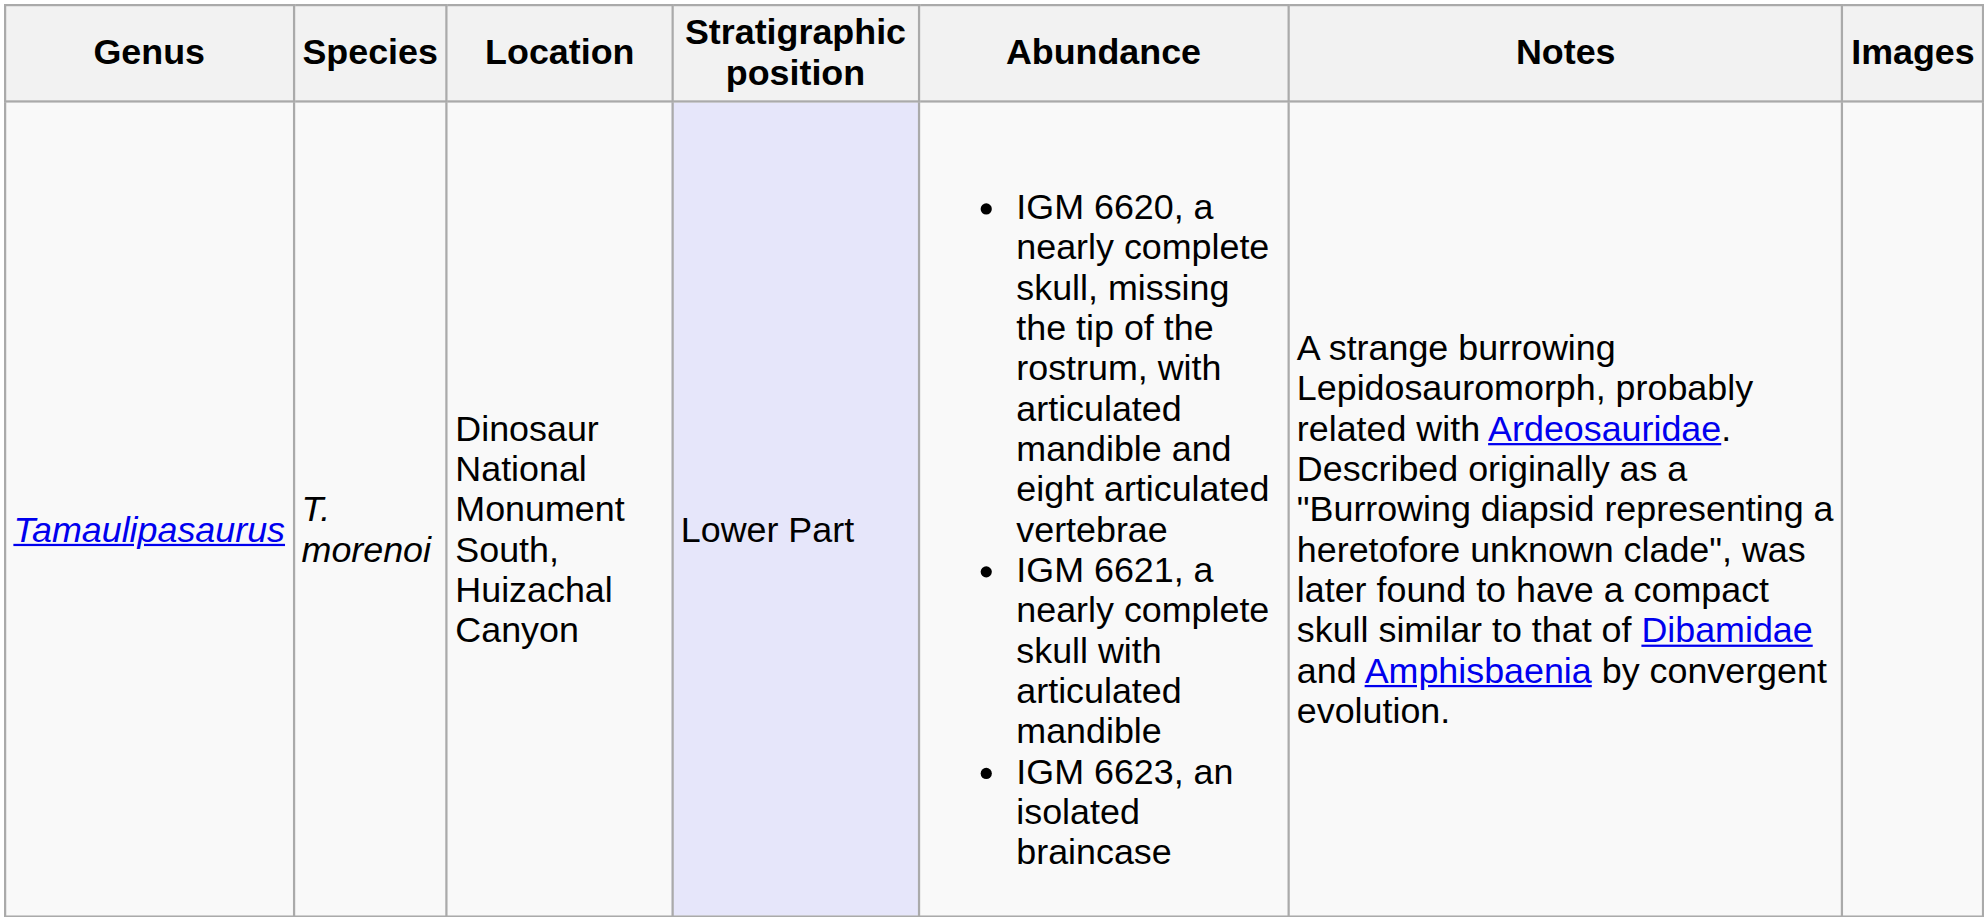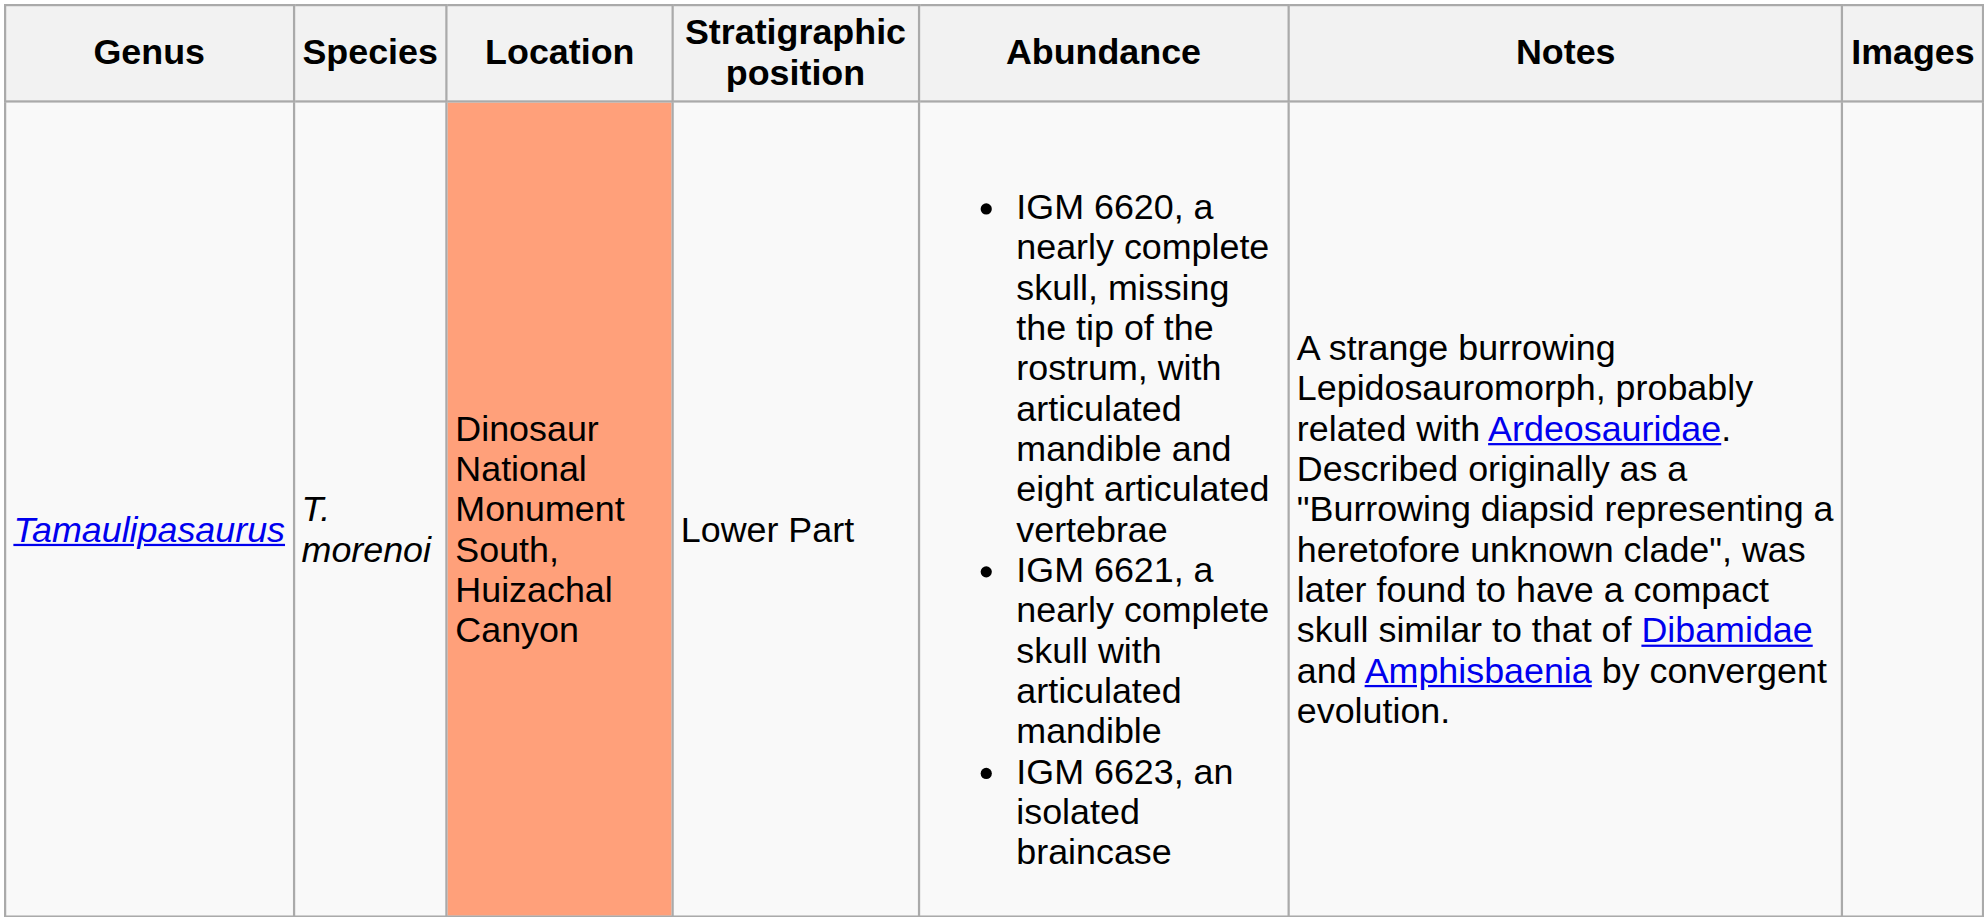Tamaulipasaurus | Location: no background -> lightsalmon background
Tamaulipasaurus | Stratigraphic position: lavender background -> no background
